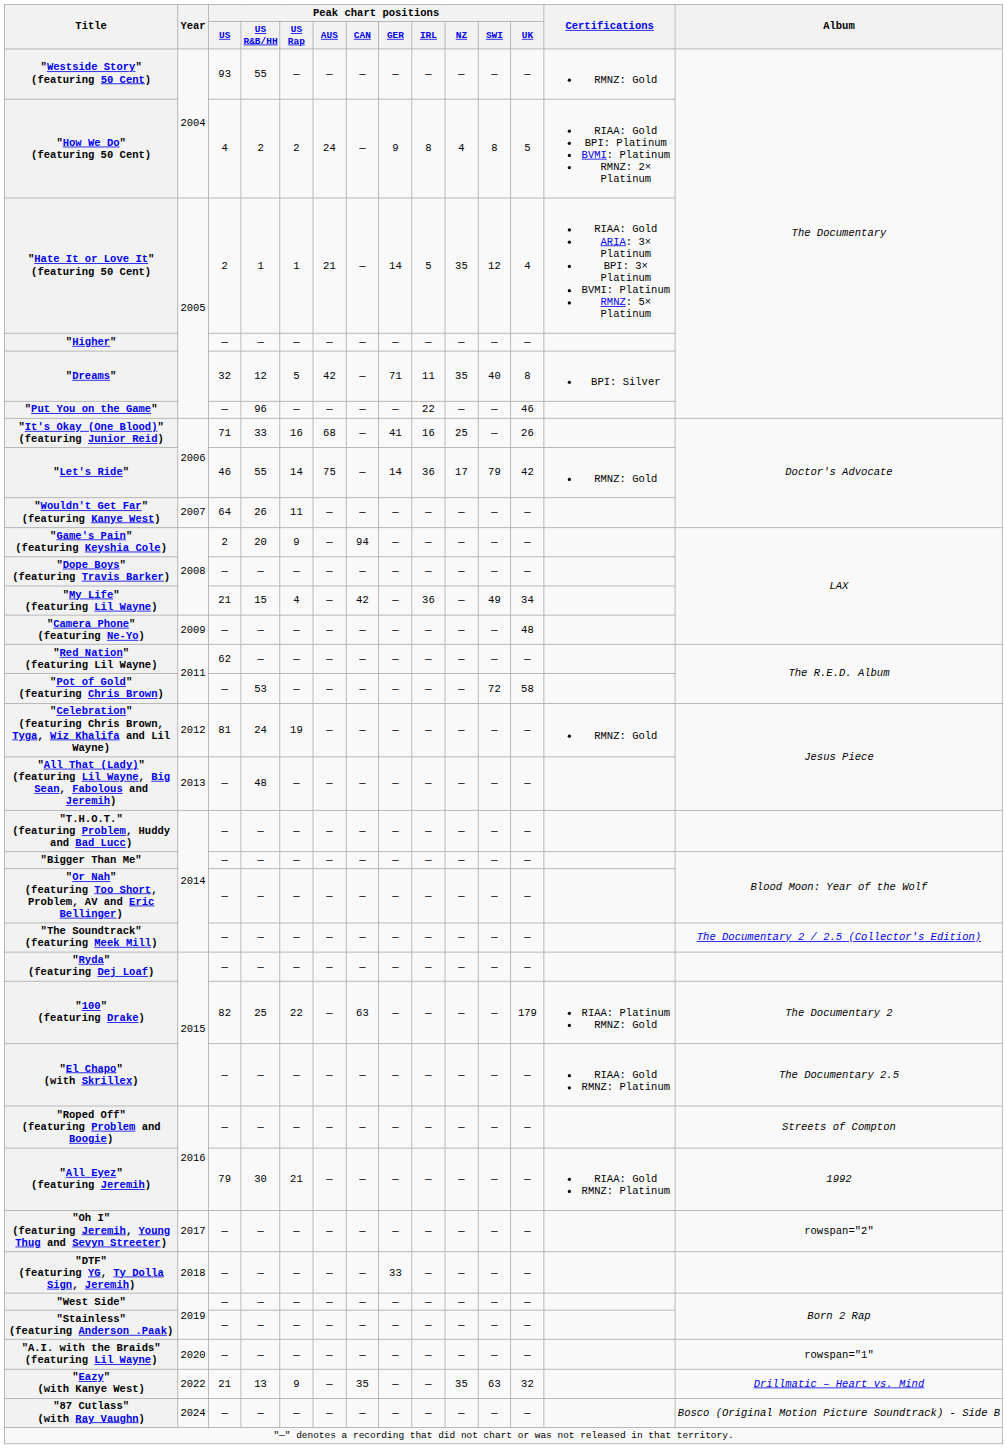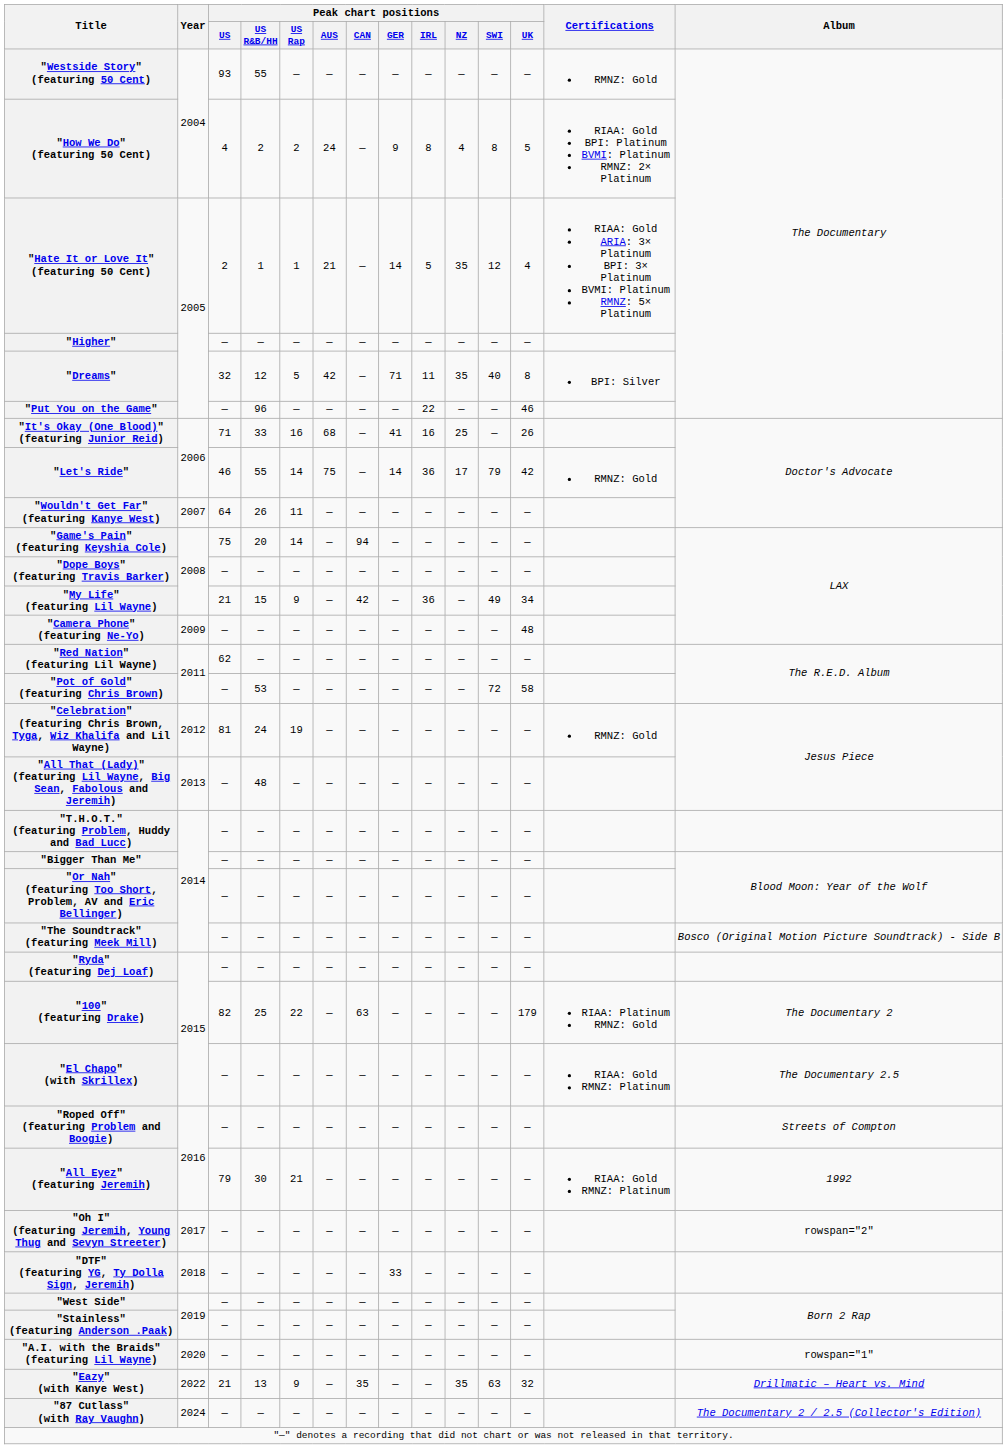"Game's Pain" (featuring Keyshia Cole) | Peak chart positions / US: 2 -> 75
"Game's Pain" (featuring Keyshia Cole) | Peak chart positions / US Rap: 9 -> 14
"My Life" (featuring Lil Wayne) | Peak chart positions / US Rap: 4 -> 9
"The Soundtrack" (featuring Meek Mill) | Album: The Documentary 2 / 2.5 (Collector's Edition) -> Bosco (Original Motion Picture Soundtrack) - Side B
"87 Cutlass" (with Ray Vaughn) | Album: Bosco (Original Motion Picture Soundtrack) - Side B -> The Documentary 2 / 2.5 (Collector's Edition)
